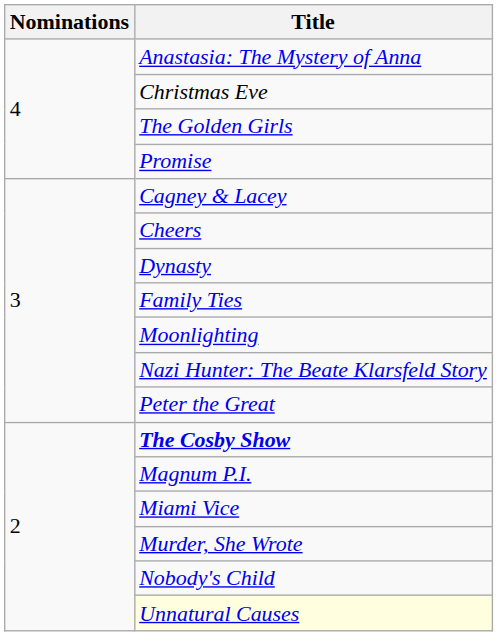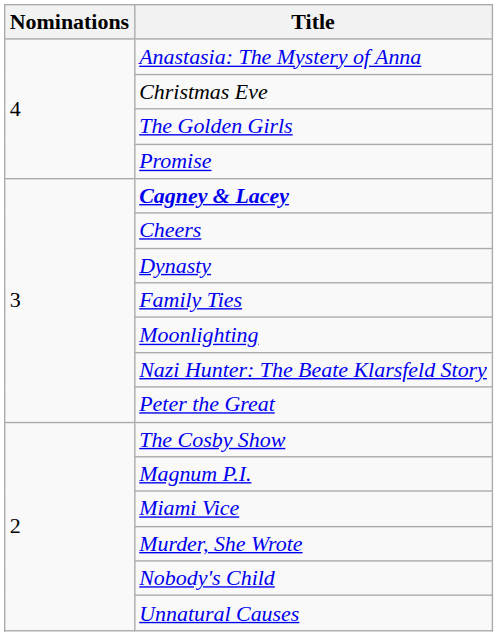Cagney & Lacey | Title: normal -> bold
The Cosby Show | Title: bold -> normal
Unnatural Causes | Title: lightyellow background -> no background
